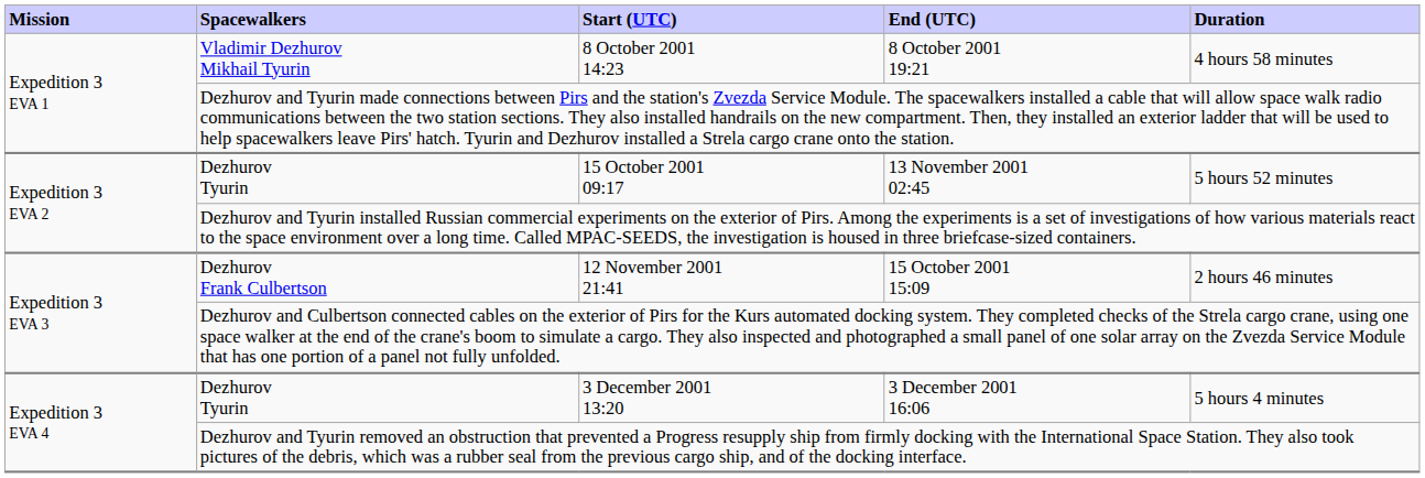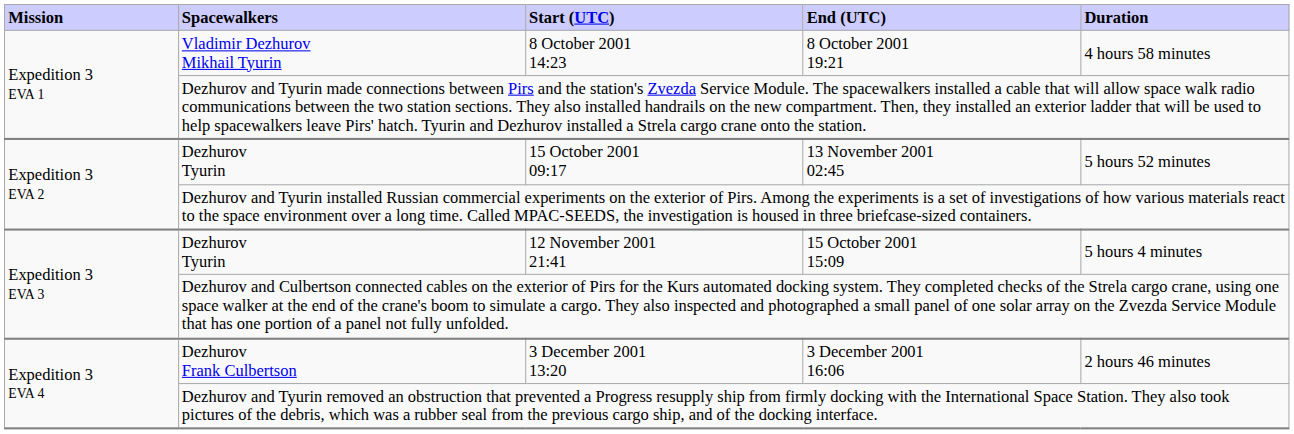12 November 2001 21:41 | Spacewalkers: Dezhurov Frank Culbertson -> Dezhurov Tyurin
12 November 2001 21:41 | Duration: 2 hours 46 minutes -> 5 hours 4 minutes
3 December 2001 13:20 | Spacewalkers: Dezhurov Tyurin -> Dezhurov Frank Culbertson
3 December 2001 13:20 | Duration: 5 hours 4 minutes -> 2 hours 46 minutes
